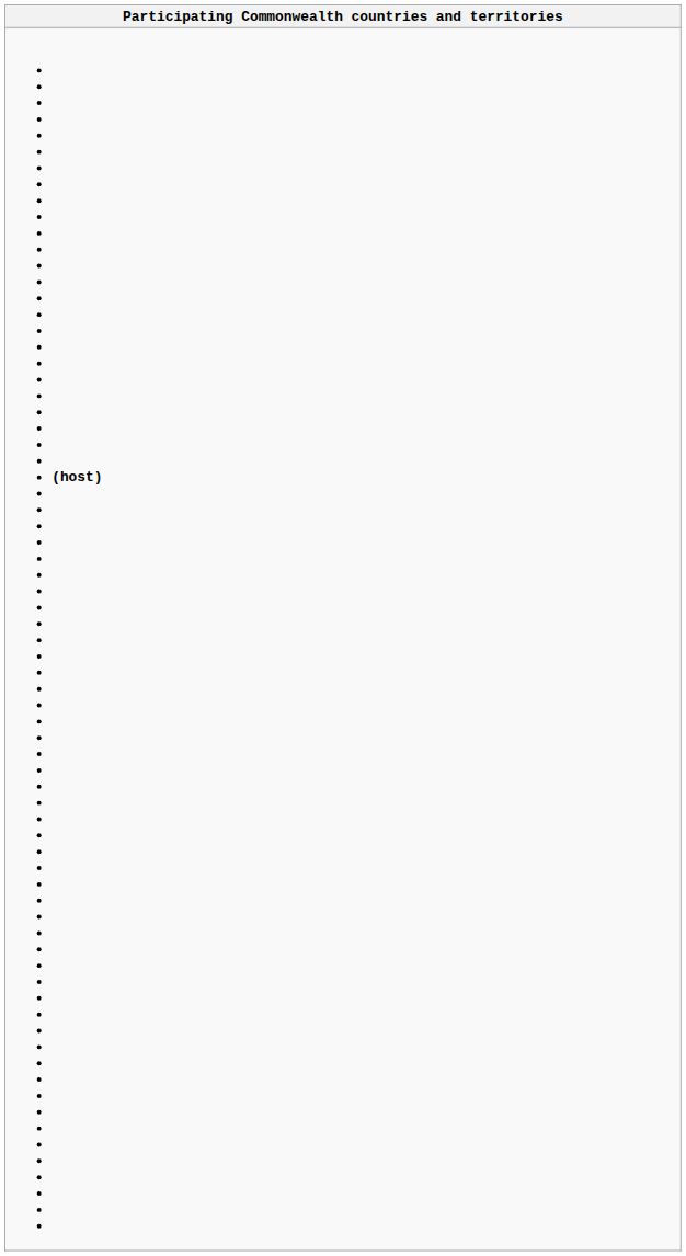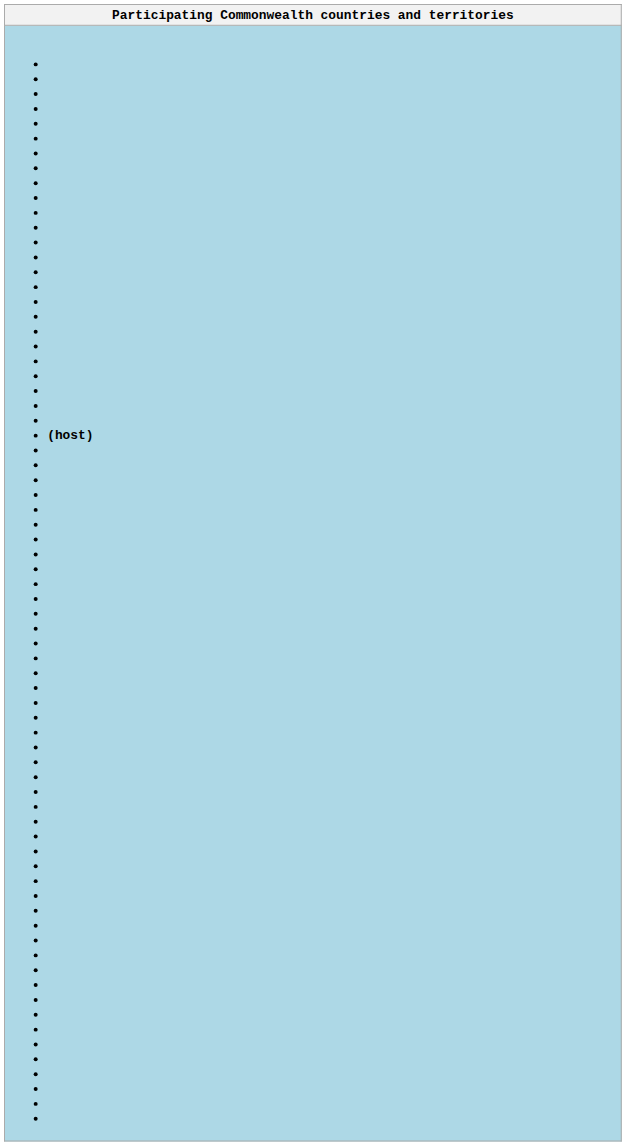row 2 | column 1: no background -> lightblue background
